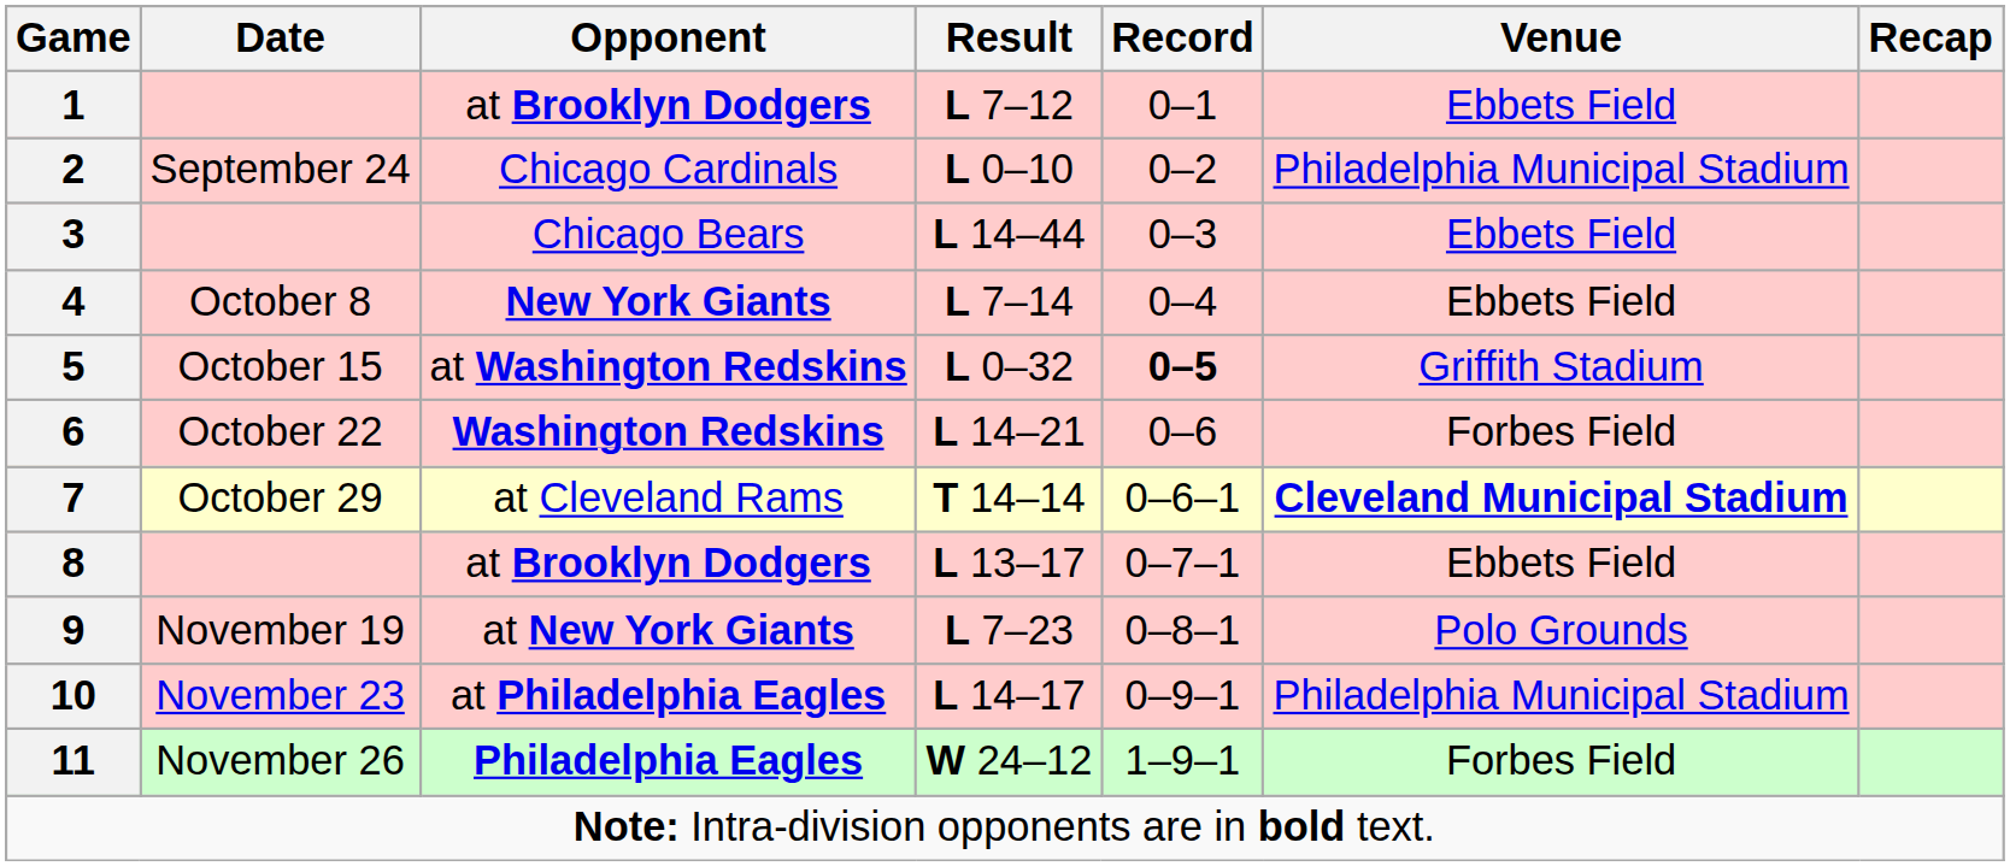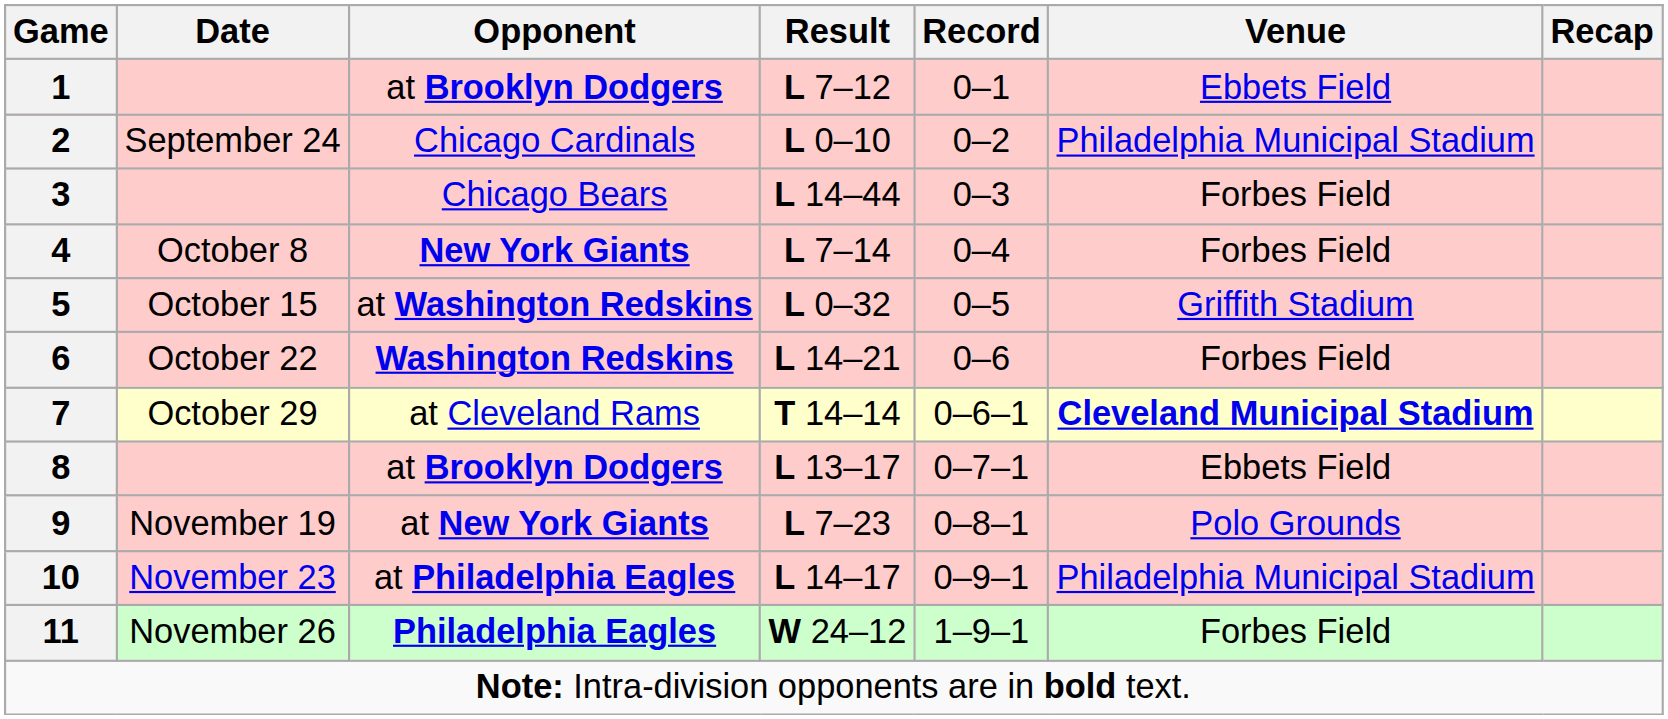3 | Venue: Ebbets Field -> Forbes Field
4 | Venue: Ebbets Field -> Forbes Field
5 | Record: bold -> normal
